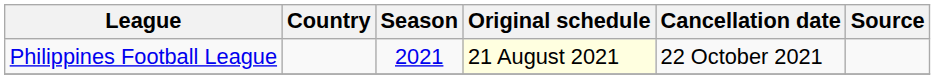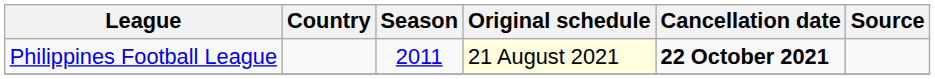Philippines Football League | Season: 2021 -> 2011
Philippines Football League | Cancellation date: normal -> bold
